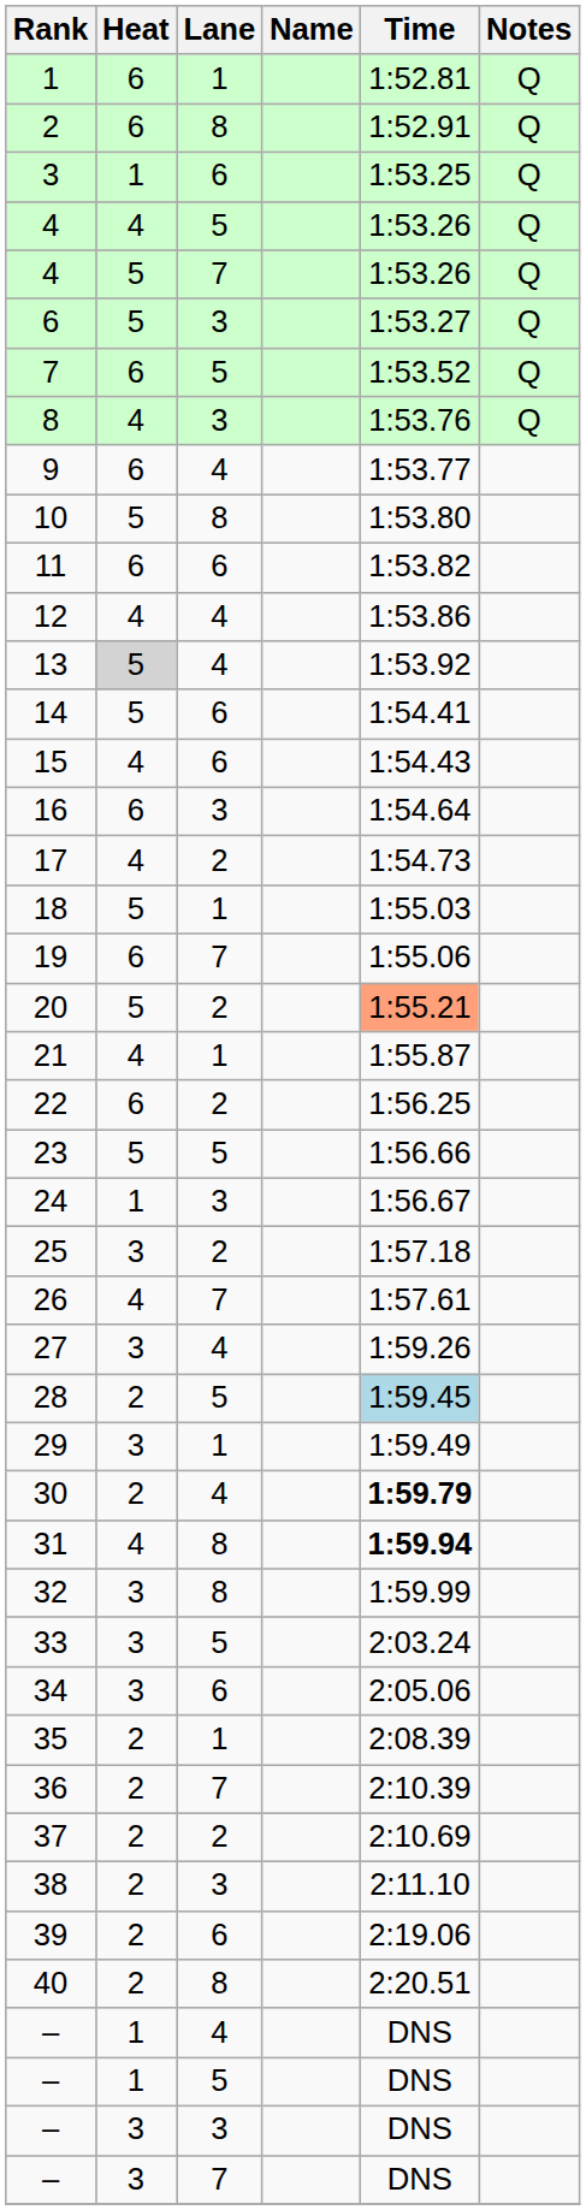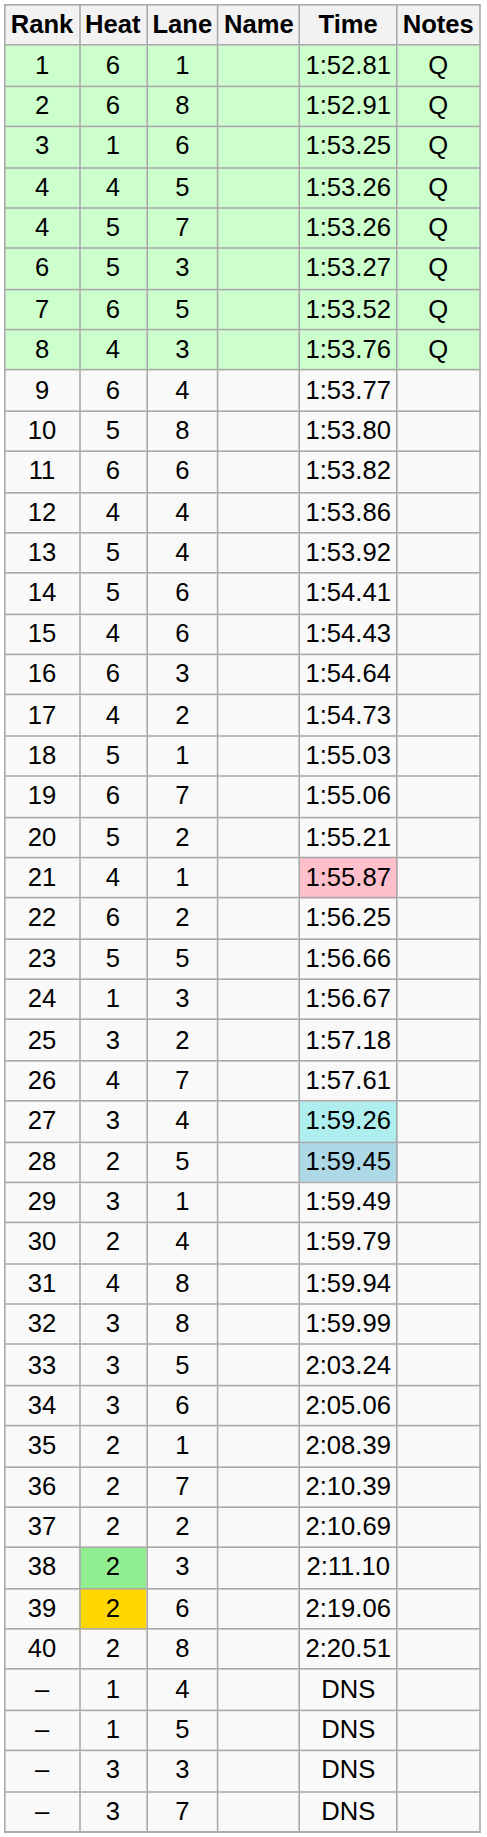13 | Heat: lightgrey background -> no background
20 | Time: lightsalmon background -> no background
21 | Time: no background -> pink background
27 | Time: no background -> paleturquoise background
30 | Time: bold -> normal
31 | Time: bold -> normal
38 | Heat: no background -> lightgreen background
39 | Heat: no background -> gold background
